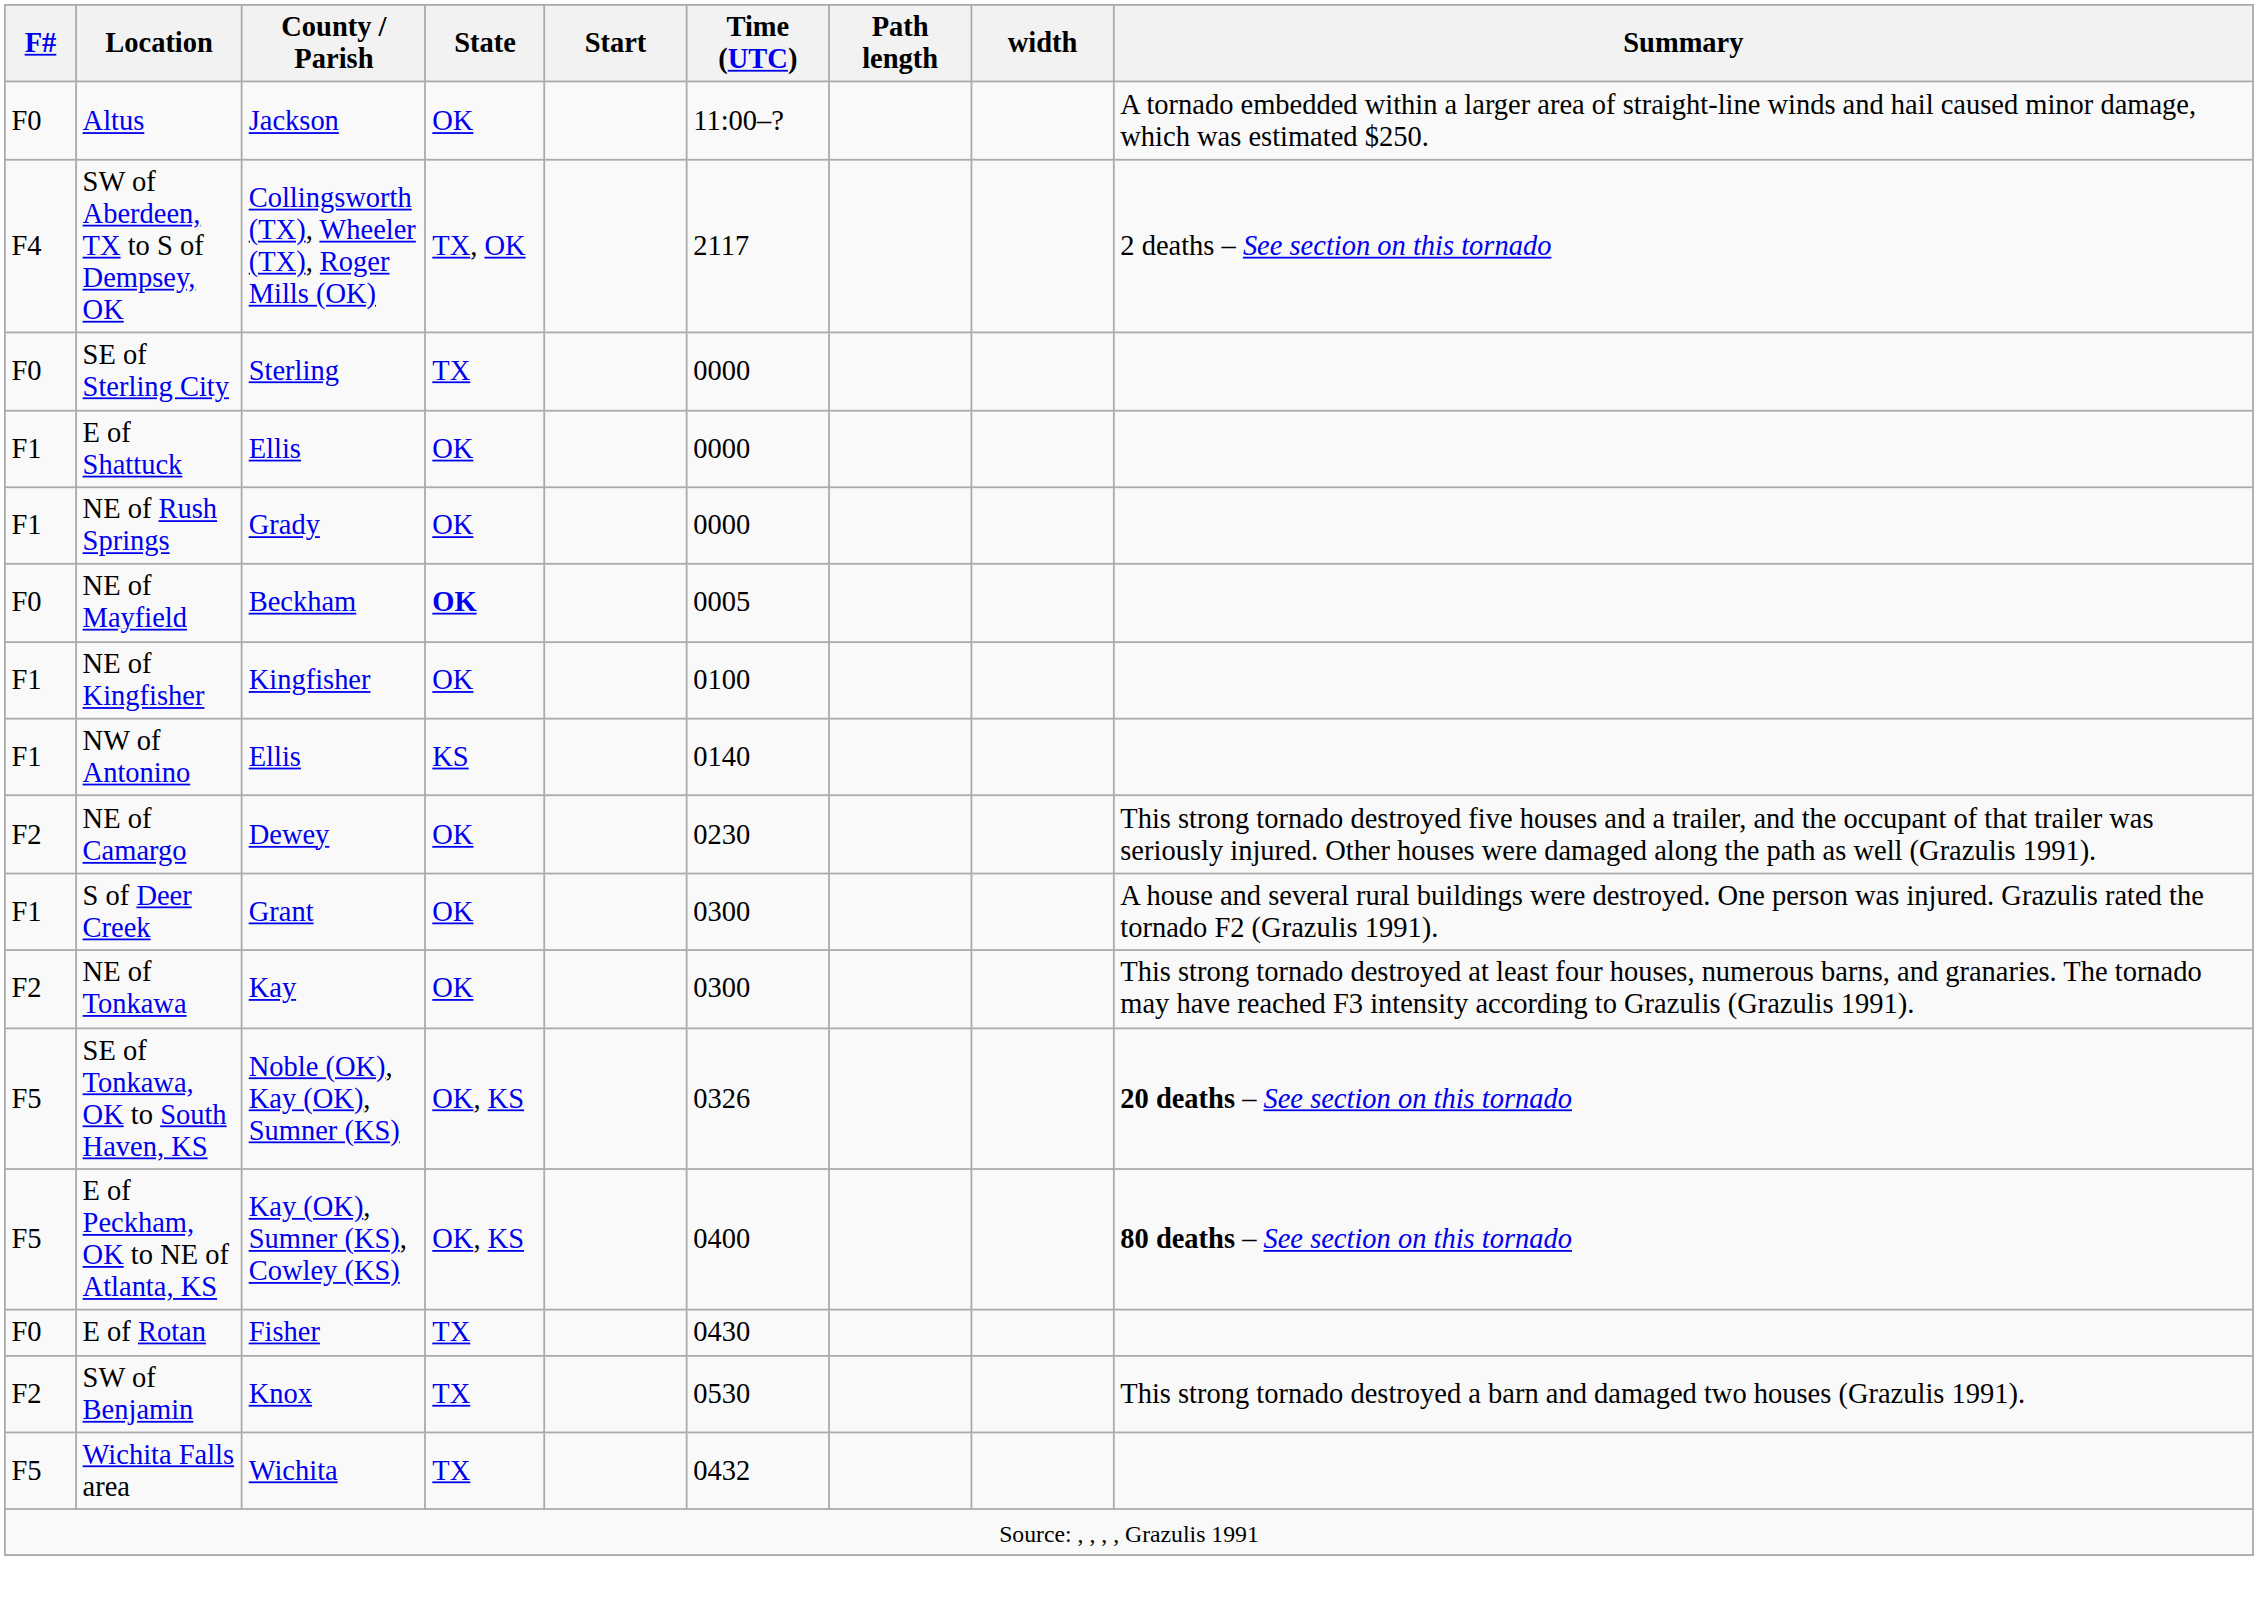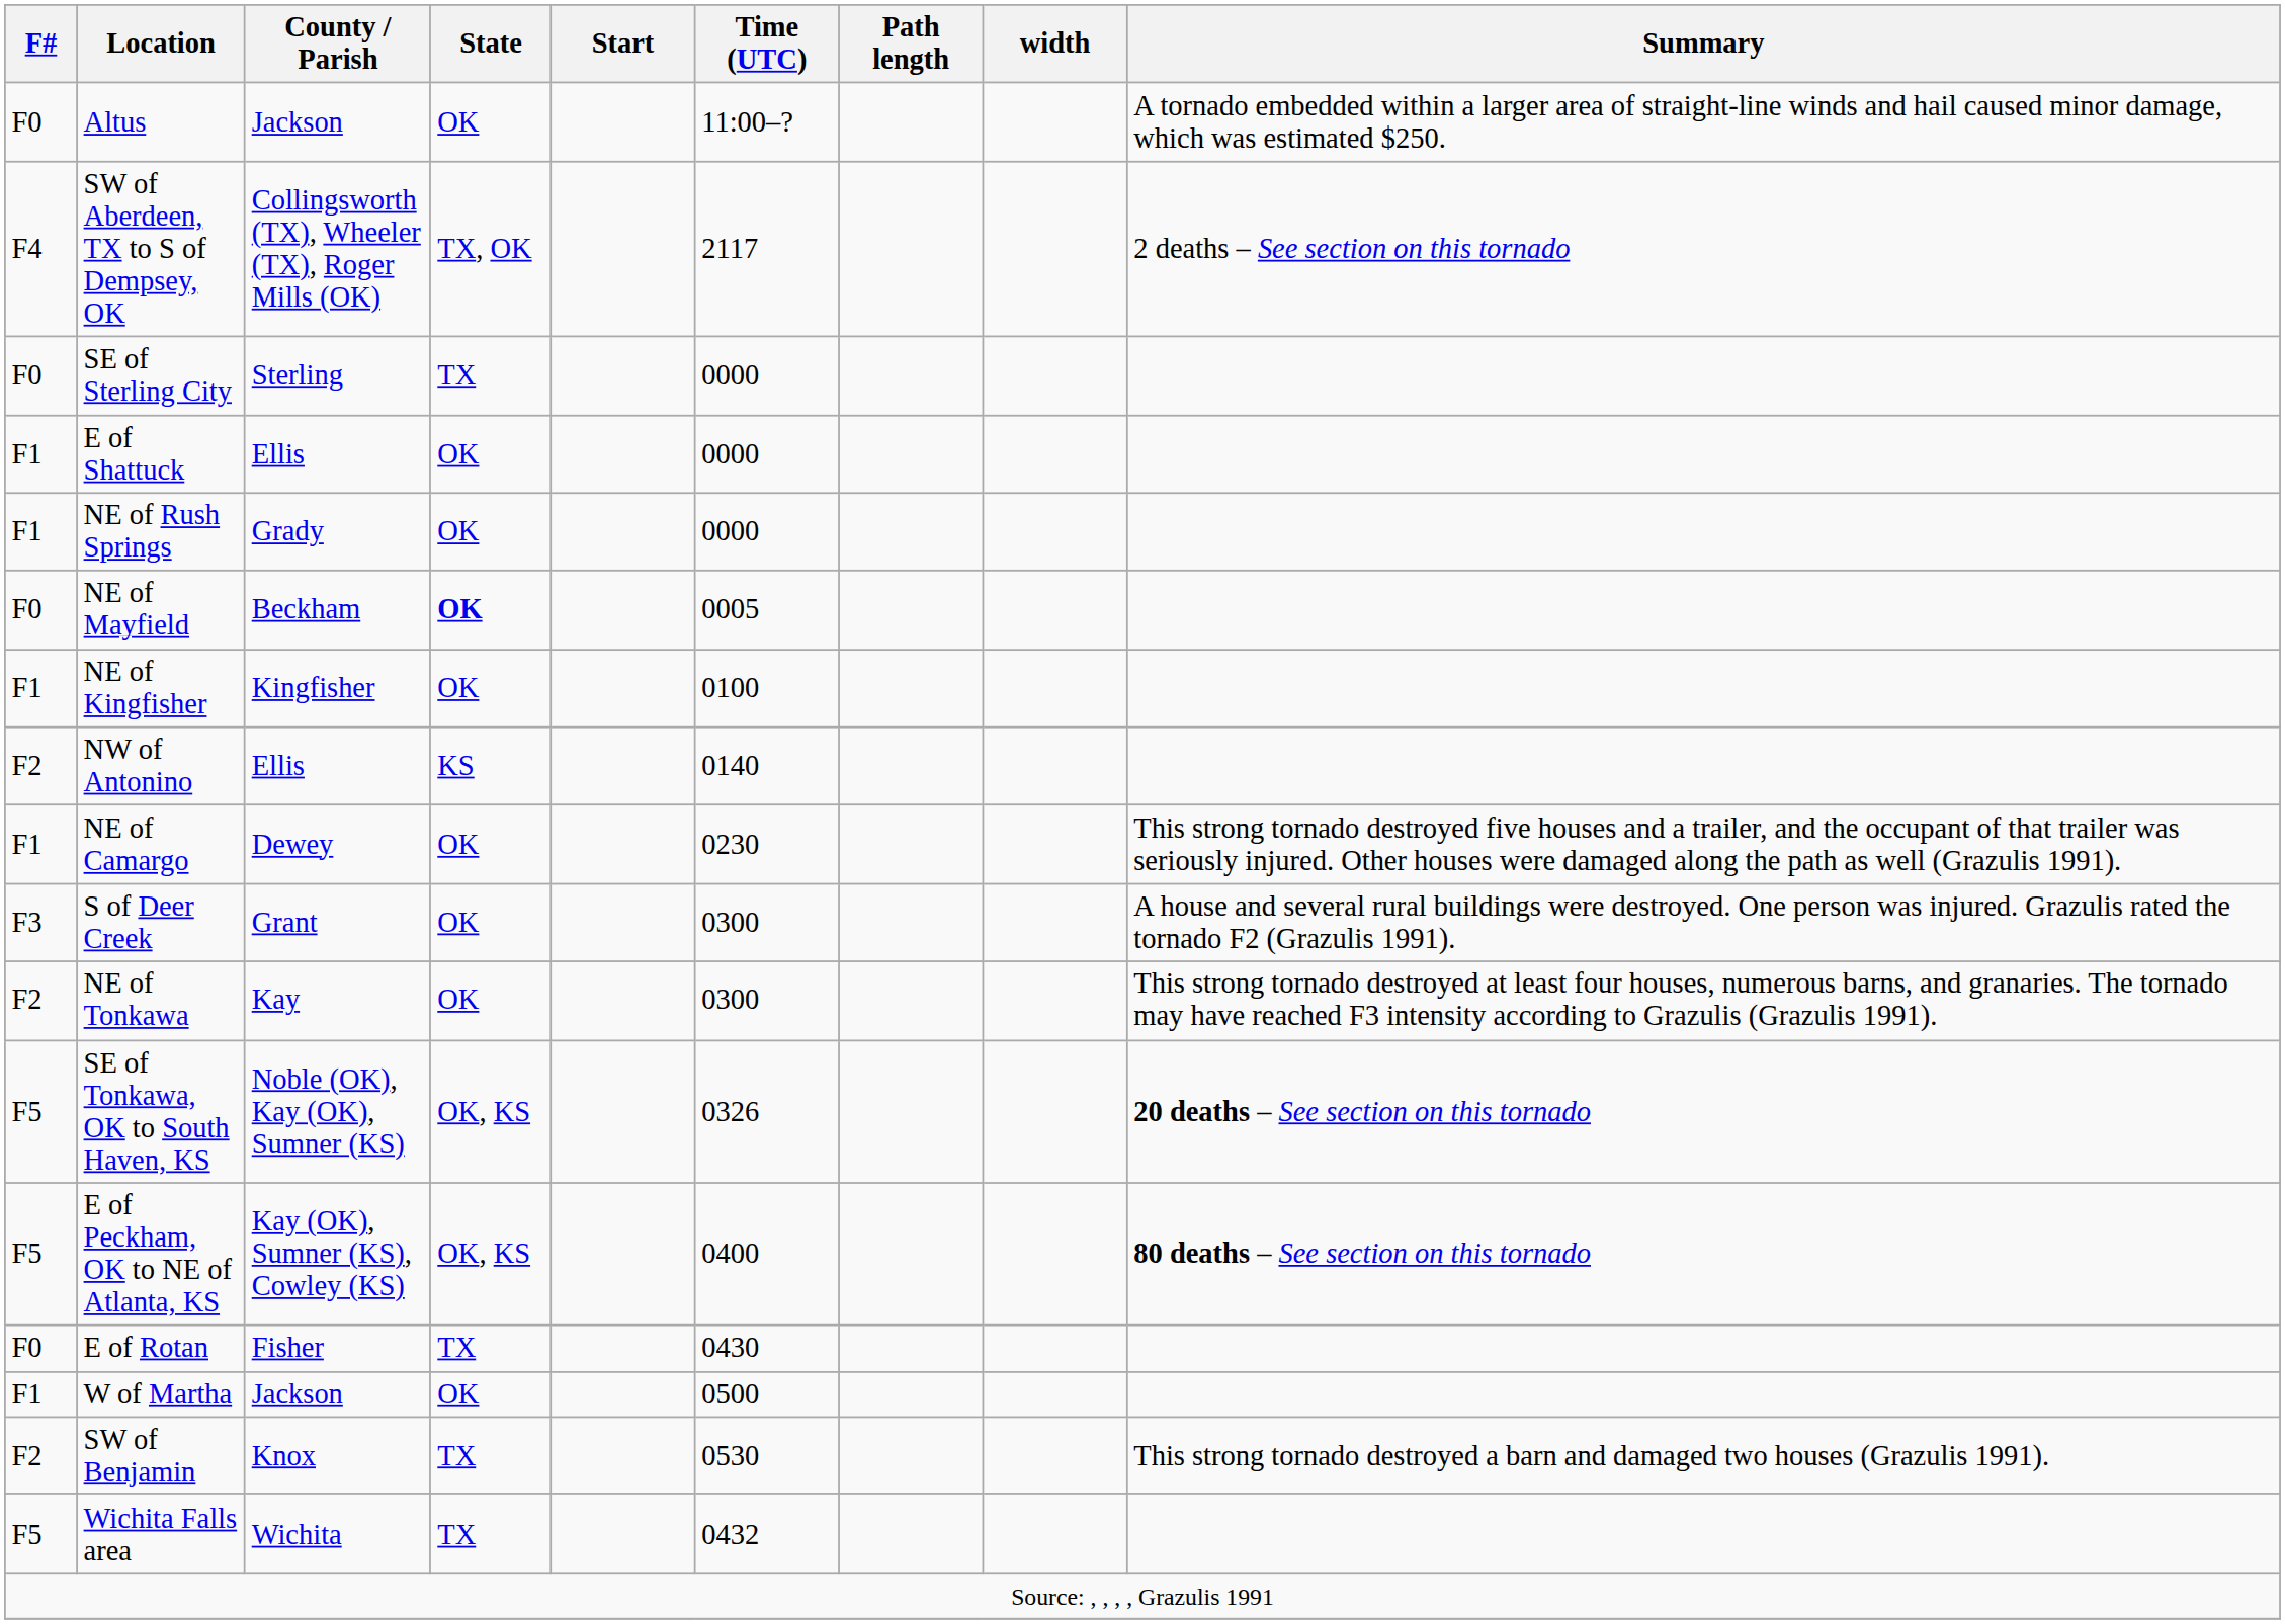NW of Antonino | F#: F1 -> F2
NE of Camargo | F#: F2 -> F1
S of Deer Creek | F#: F1 -> F3
+ row: F1 | W of Martha | Jackson | OK | 0500
